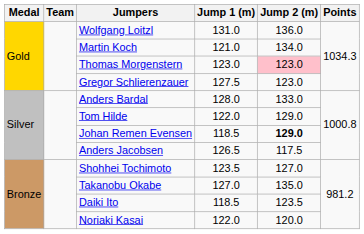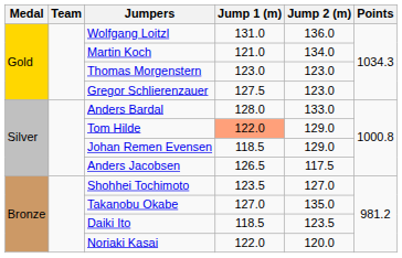Thomas Morgenstern | Jump 2 (m): pink background -> no background
Tom Hilde | Jump 1 (m): no background -> lightsalmon background
Johan Remen Evensen | Jump 2 (m): bold -> normal
